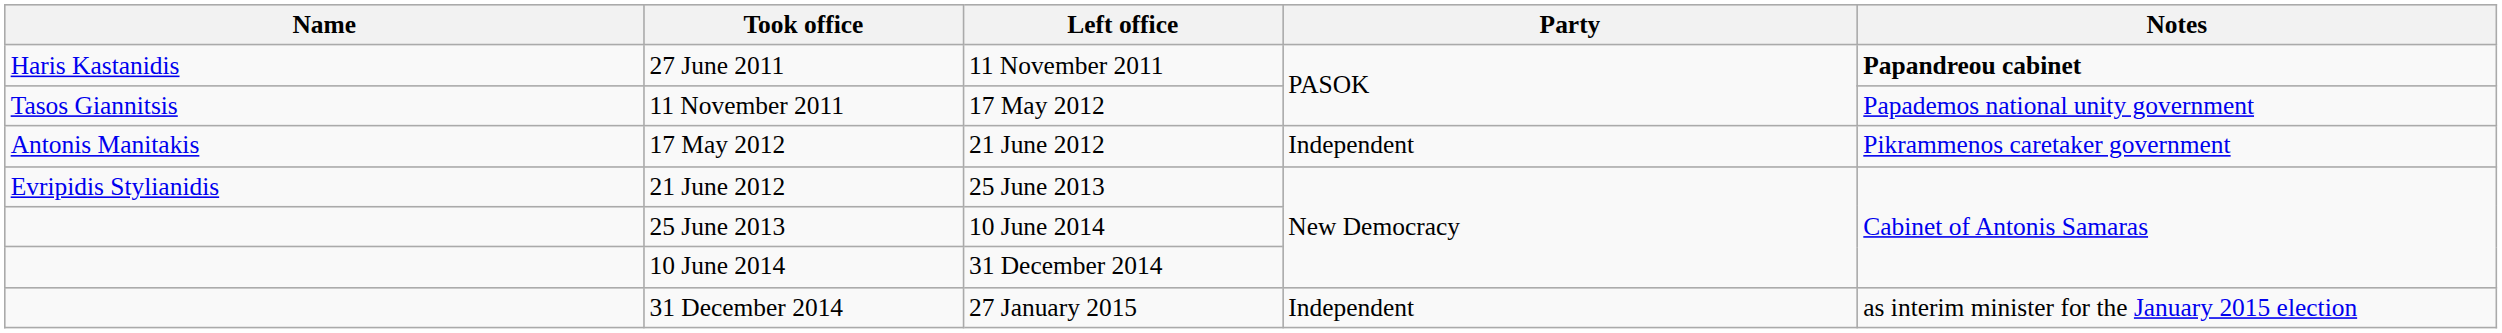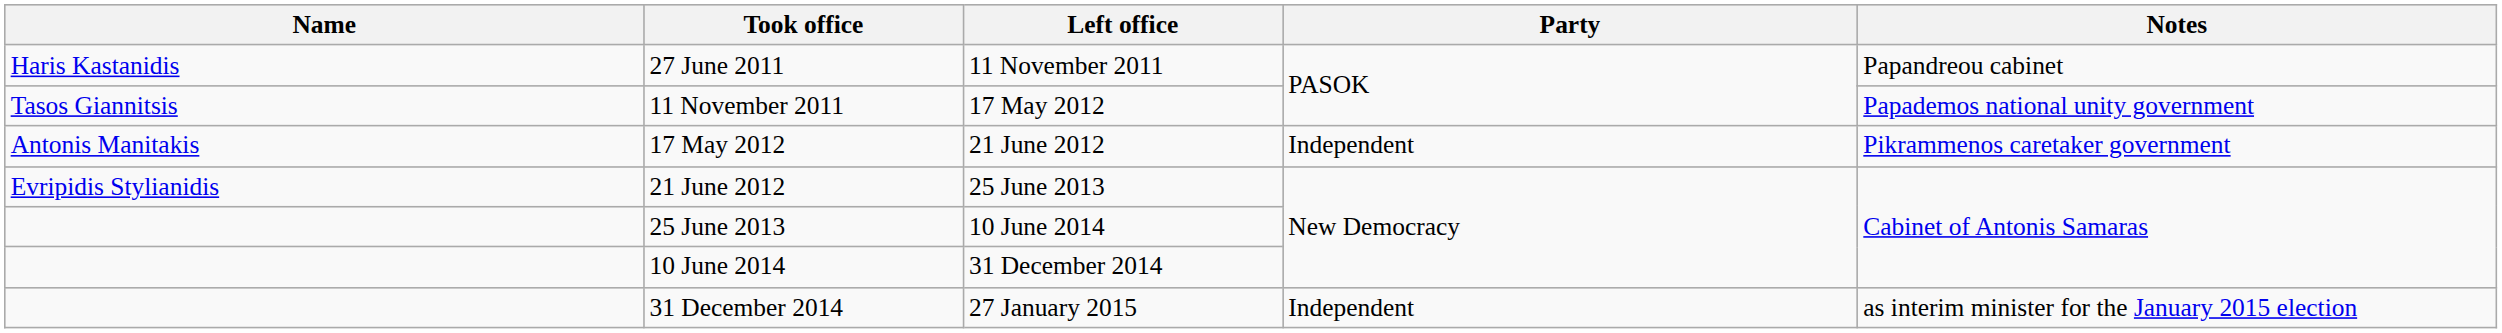27 June 2011 | Notes: bold -> normal
